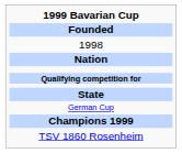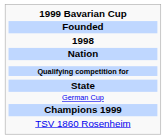row 3 | column 1: normal -> bold
